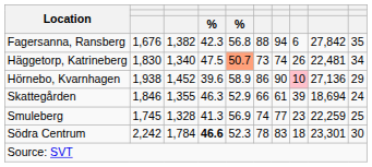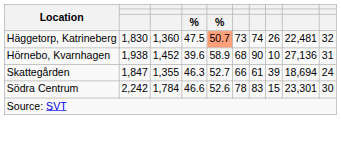- row: Fagersanna, Ransberg | 1,676 | 1,382 | 42.3 | 56.8 | 88 | 94 | 6 | 27,842 | 35
Häggetorp, Katrineberg | column 3: 1,340 -> 1,360
Häggetorp, Katrineberg | column 10: 34 -> 32
Hörnebo, Kvarnhagen | column 6: 86 -> 68
Hörnebo, Kvarnhagen | column 8: pink background -> no background
Hörnebo, Kvarnhagen | column 10: 29 -> 31
Skattegården | column 2: 1,846 -> 1,847
Skattegården | column 5: 52.9 -> 52.7
- row: Smuleberg | 1,745 | 1,328 | 41.3 | 56.9 | 74 | 77 | 23 | 22,259 | 25
Södra Centrum | column 4: bold -> normal
Södra Centrum | column 5: 52.3 -> 52.6
Södra Centrum | column 8: 18 -> 15
